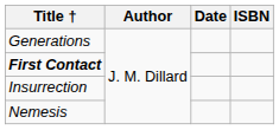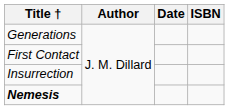First Contact | Title †: bold -> normal
Nemesis | Title †: normal -> bold
